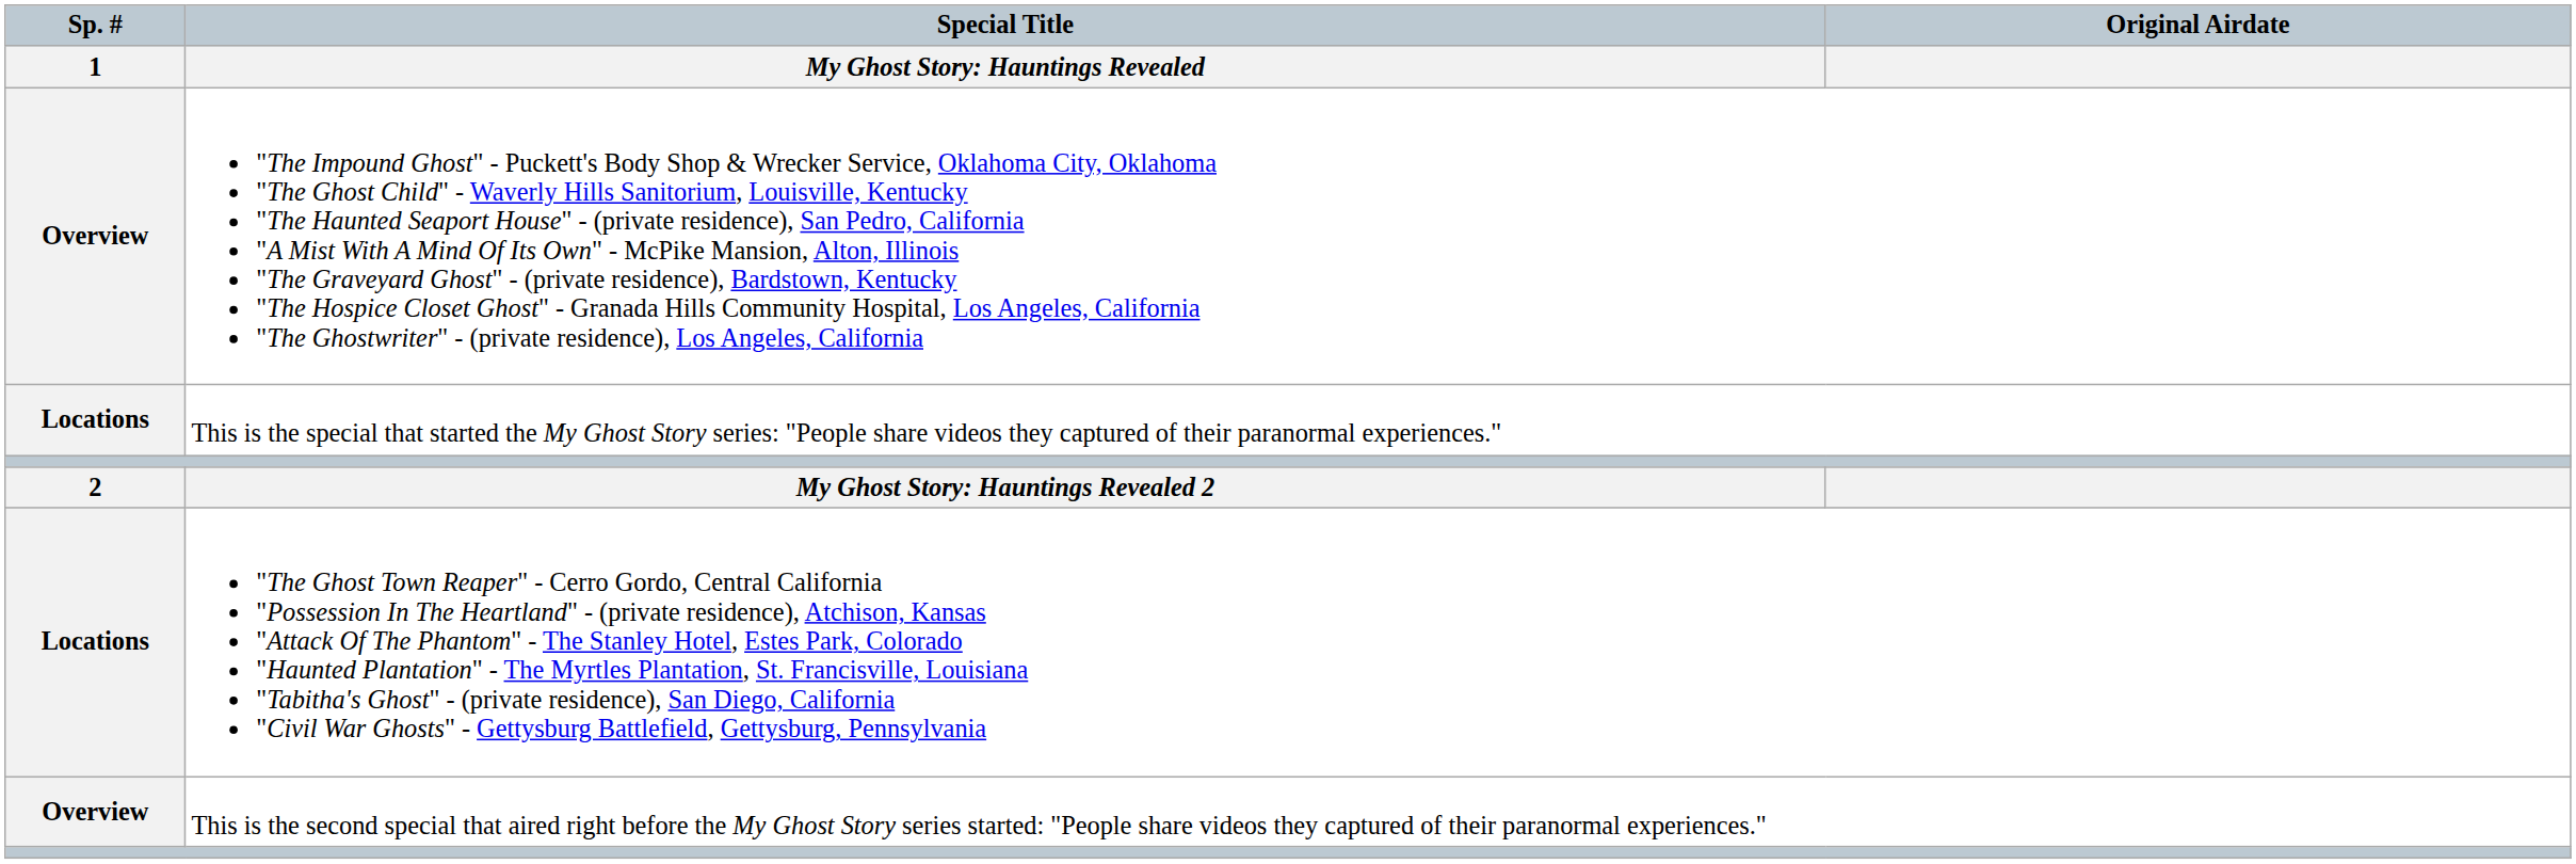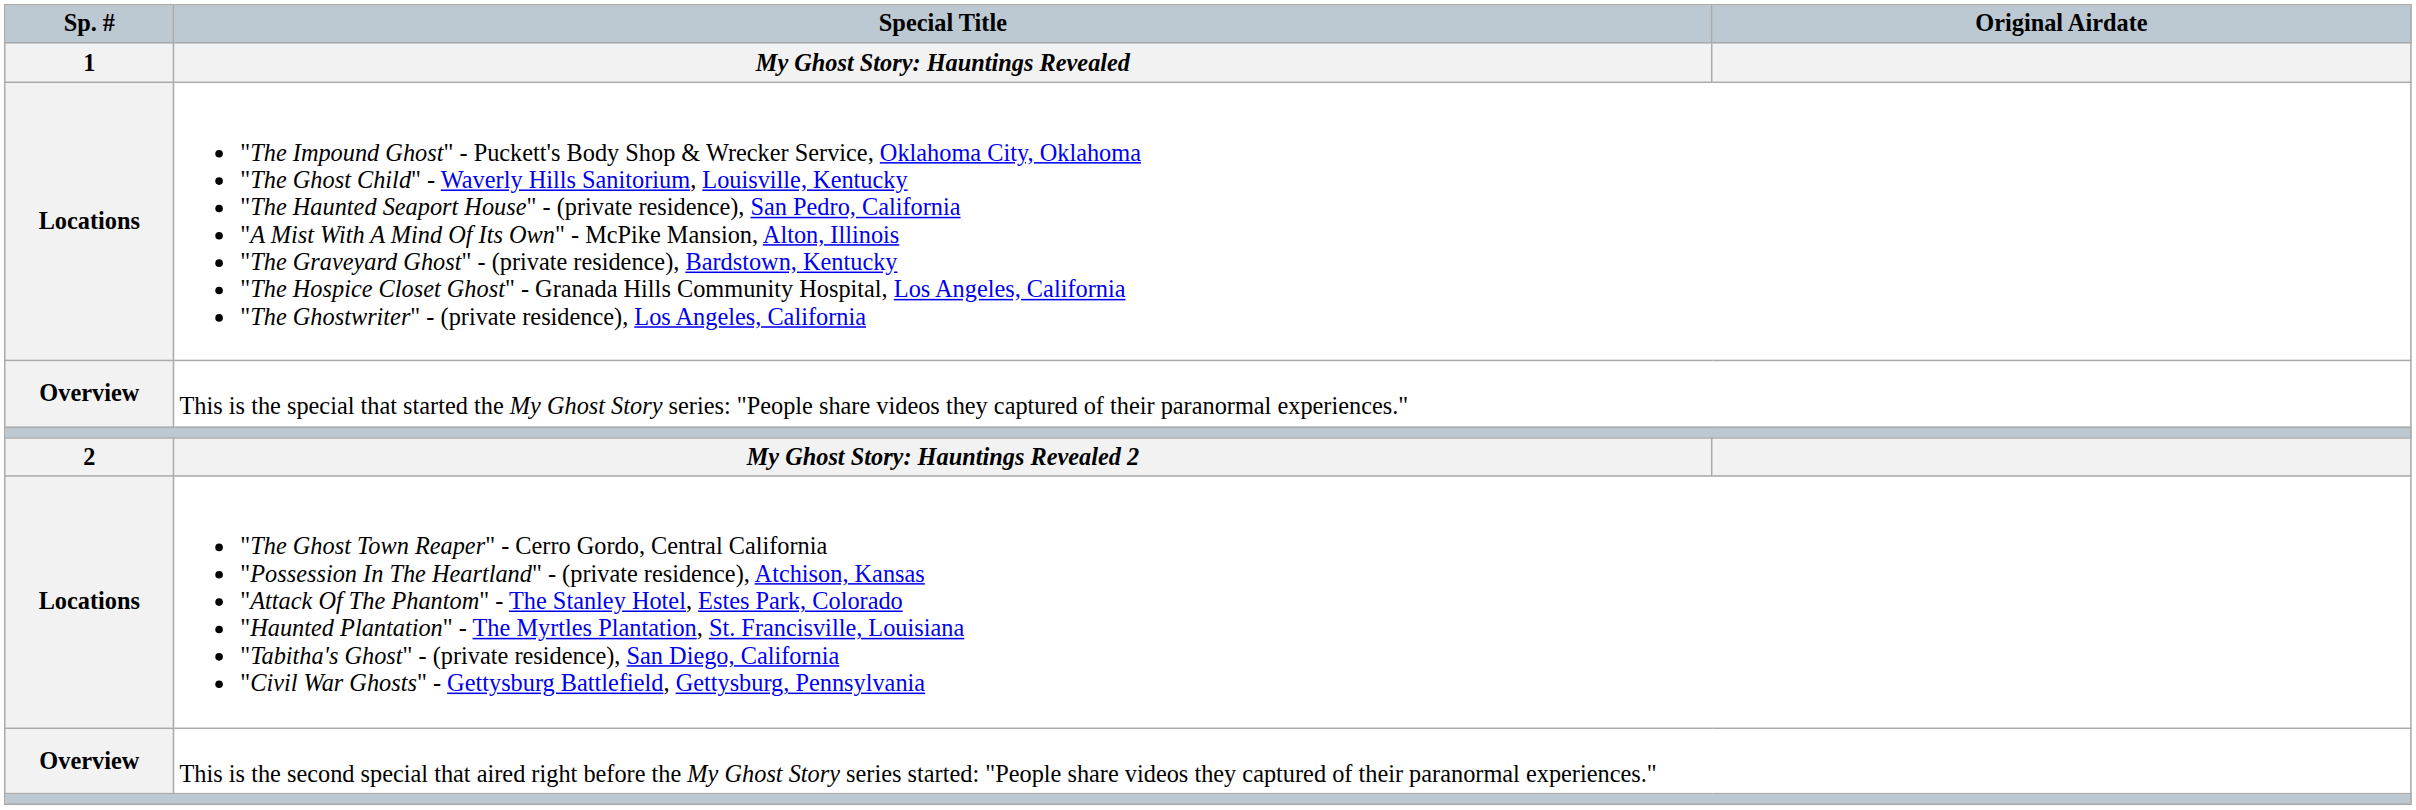row 3 | Sp. # / 1: Overview -> Locations
row 4 | Sp. # / 1: Locations -> Overview
